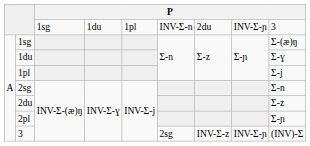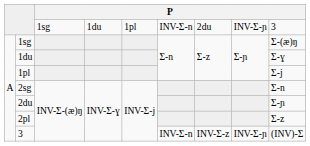row 7 | column 9: Σ-z -> Σ-ɲ
row 8 | column 9: Σ-ɲ -> Σ-z
row 9 | column 6: 2sg -> INV-Σ-n
